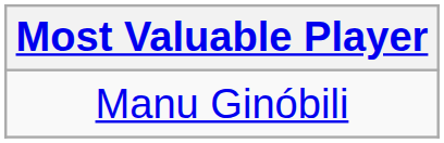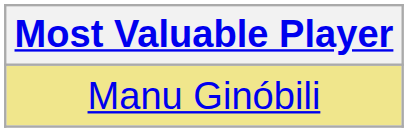row 2 | column 1: no background -> khaki background
